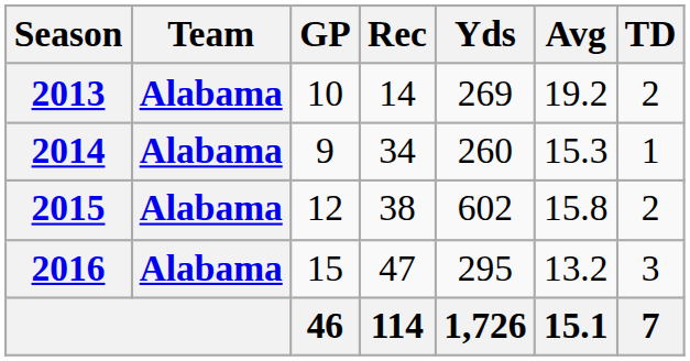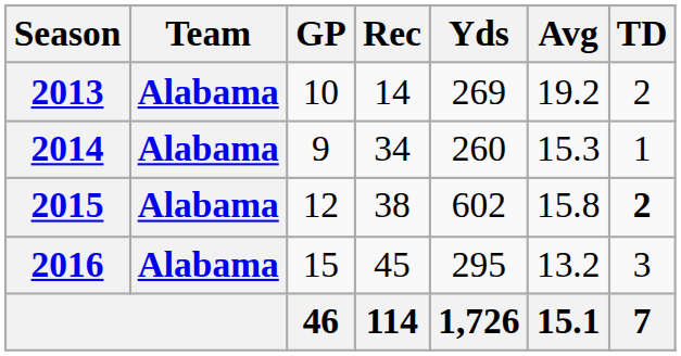2015 | TD: normal -> bold
2016 | Rec: 47 -> 45
